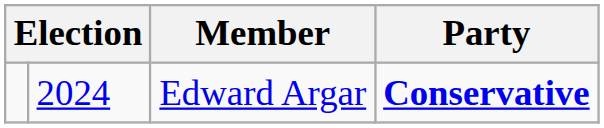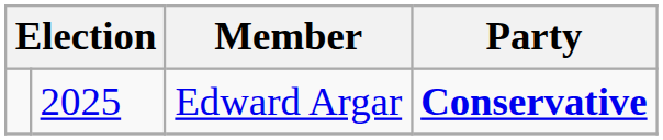Edward Argar | column 2: 2024 -> 2025
